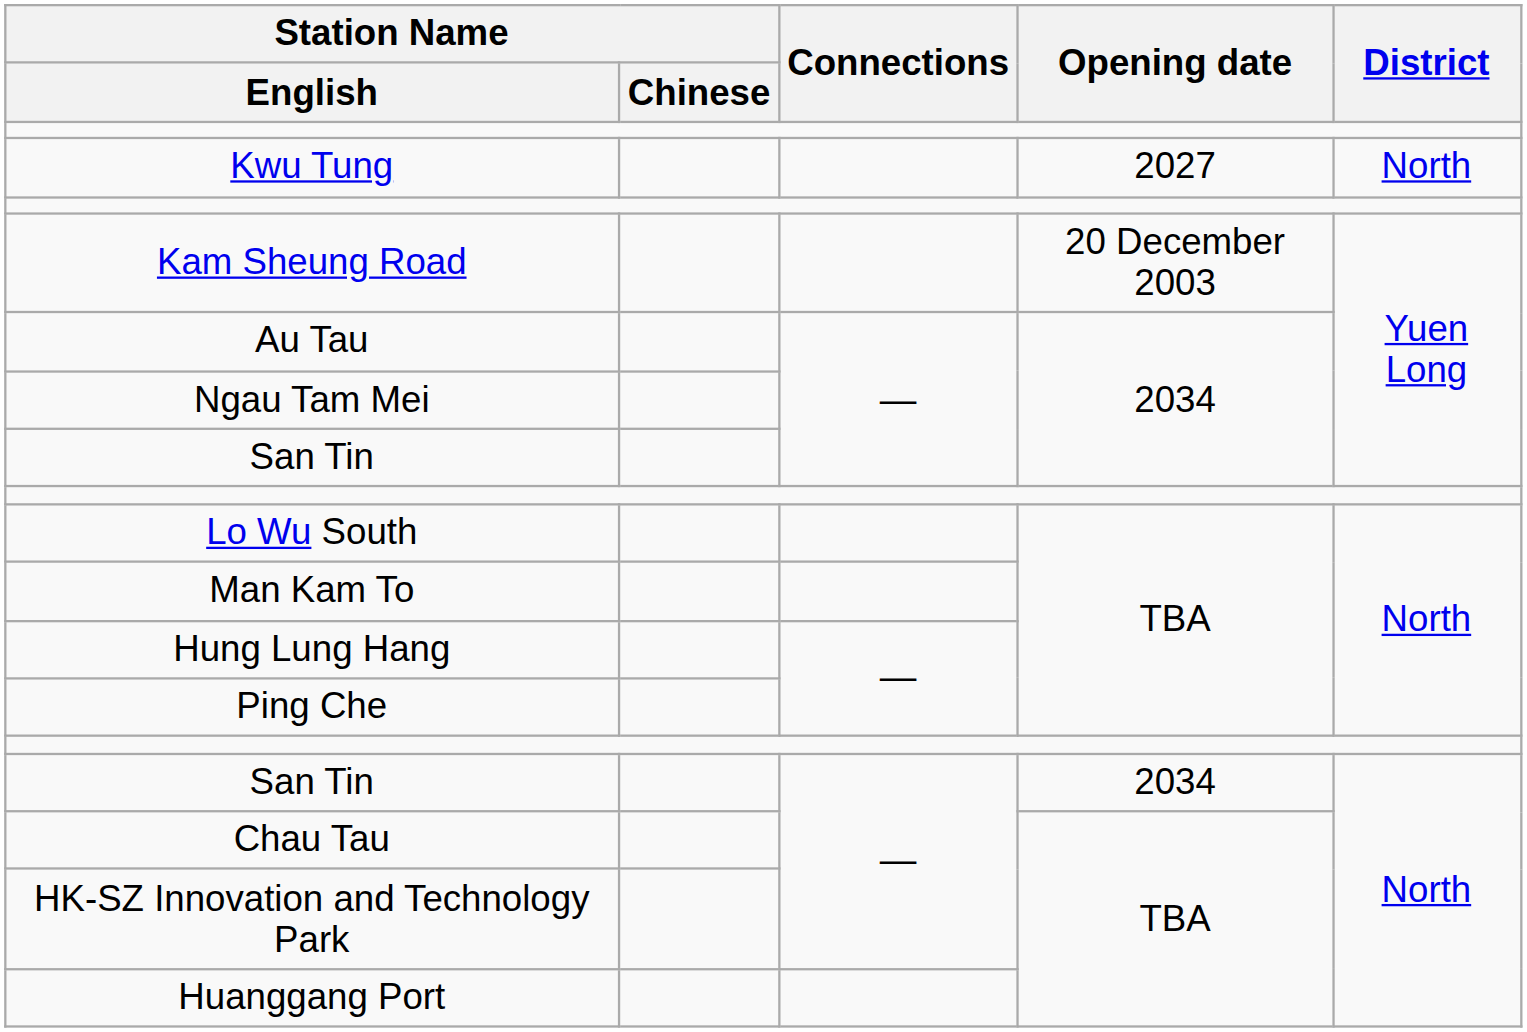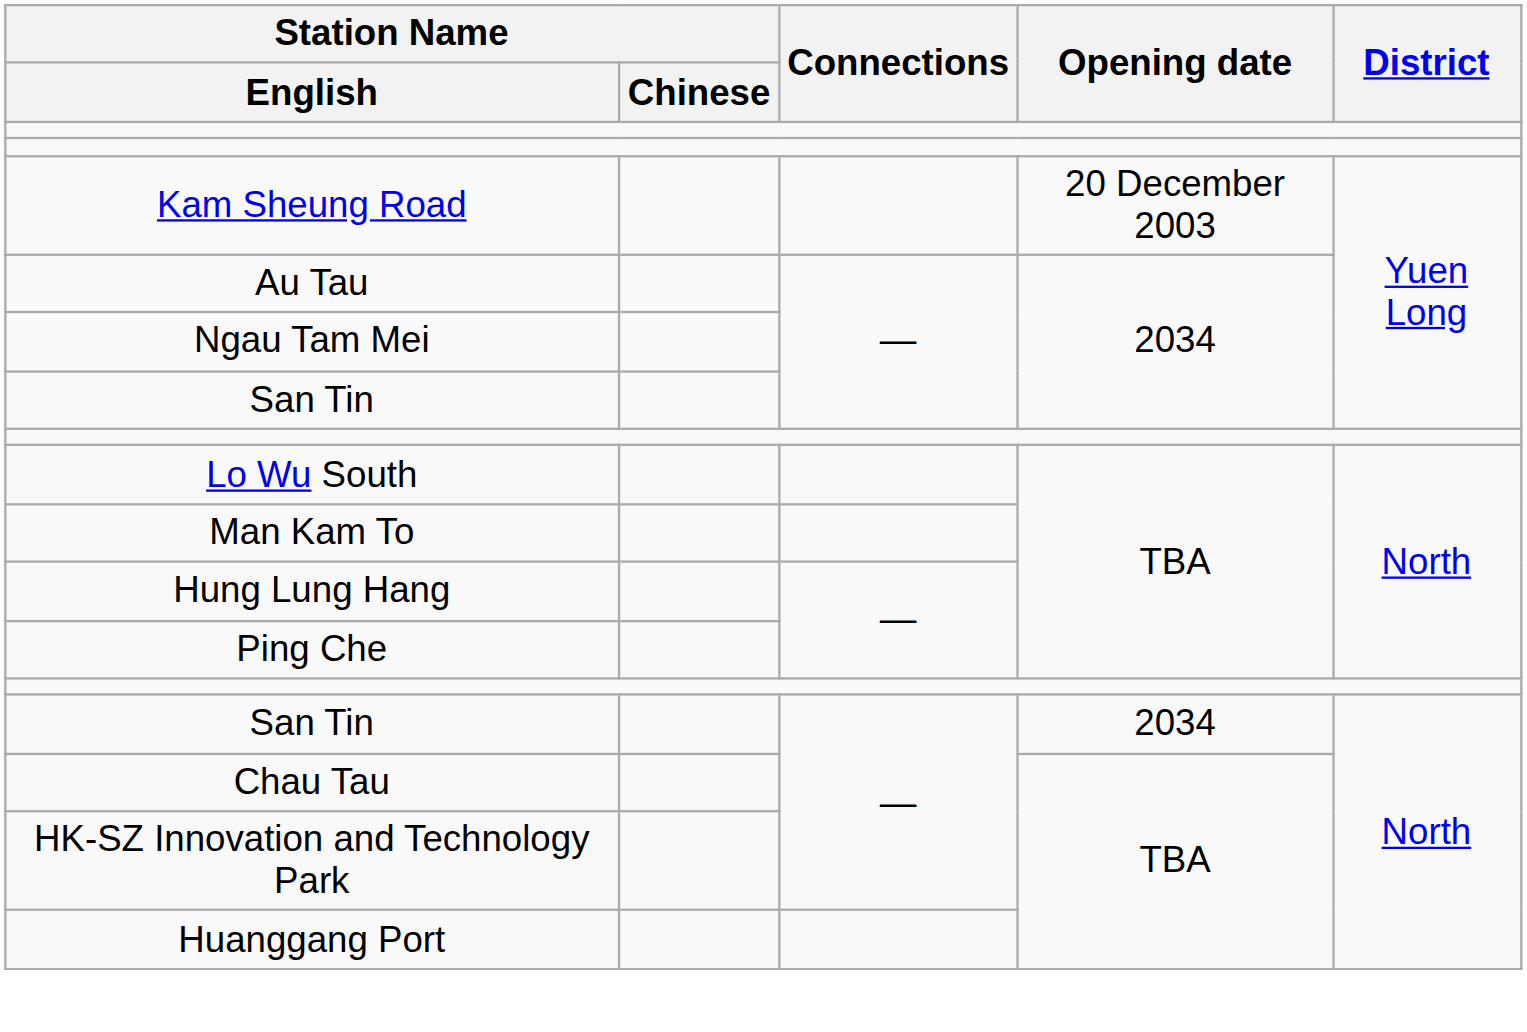- row: Kwu Tung | 2027 | North
